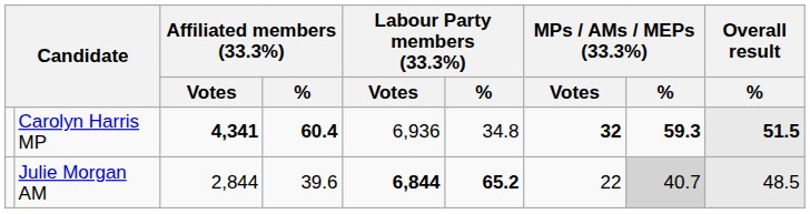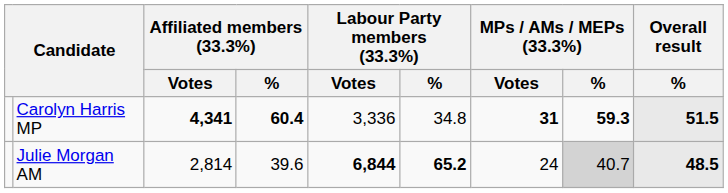Carolyn Harris MP | Labour Party members (33.3%) / Votes: 6,936 -> 3,336
Carolyn Harris MP | MPs / AMs / MEPs (33.3%) / Votes: 32 -> 31
Julie Morgan AM | Affiliated members (33.3%) / Votes: 2,844 -> 2,814
Julie Morgan AM | MPs / AMs / MEPs (33.3%) / Votes: 22 -> 24
Julie Morgan AM | Overall result / %: normal -> bold
